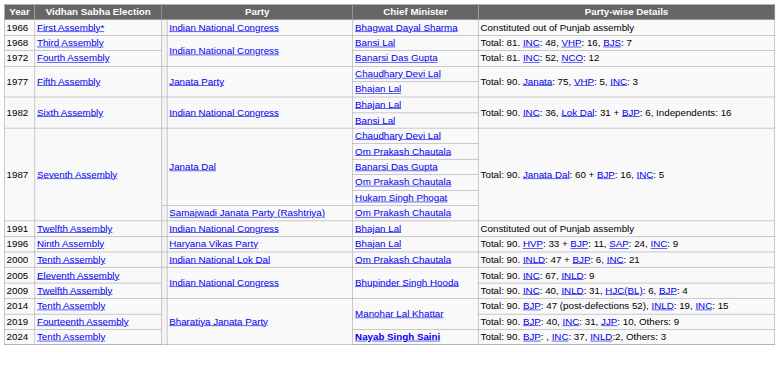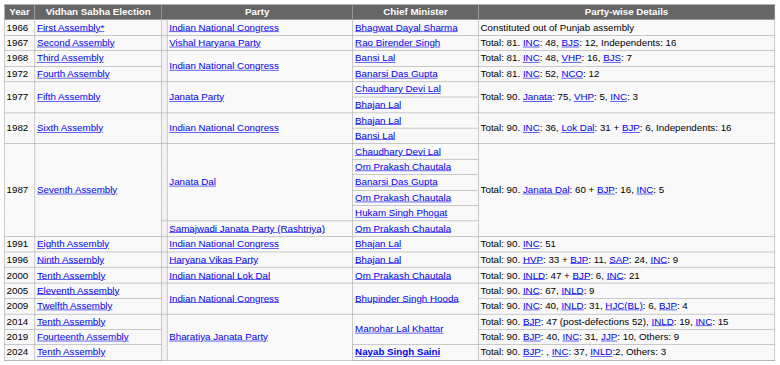+ row: 1967 | Second Assembly | Vishal Haryana Party | Rao Birender Singh | Total: 81. INC: 48, BJS: 12, Independents: 16
1991 | Vidhan Sabha Election: Twelfth Assembly -> Eighth Assembly
1991 | Party-wise Details: Constituted out of Punjab assembly -> Total: 90. INC: 51
